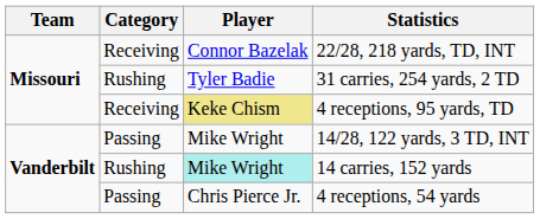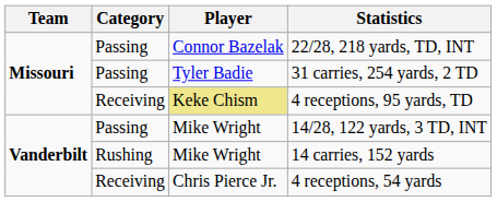22/28, 218 yards, TD, INT | Category: Receiving -> Passing
31 carries, 254 yards, 2 TD | Category: Rushing -> Passing
14 carries, 152 yards | Player: paleturquoise background -> no background
4 receptions, 54 yards | Category: Passing -> Receiving
